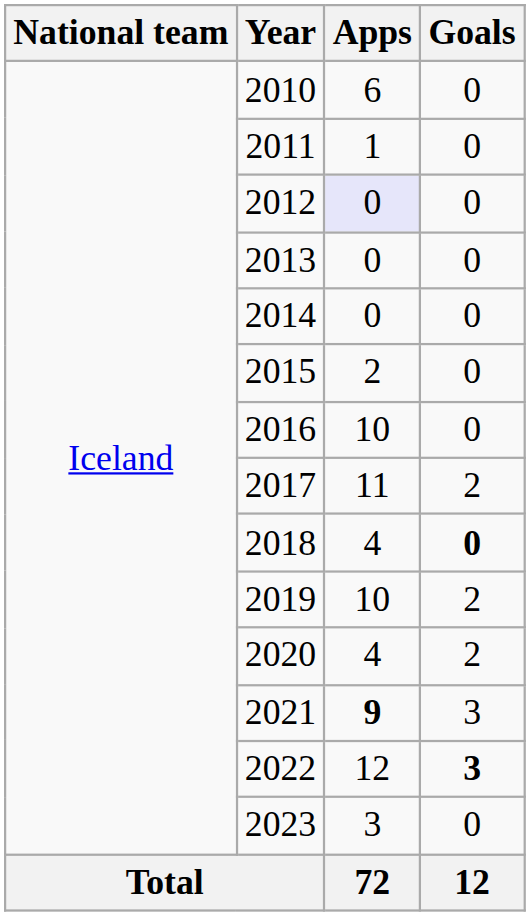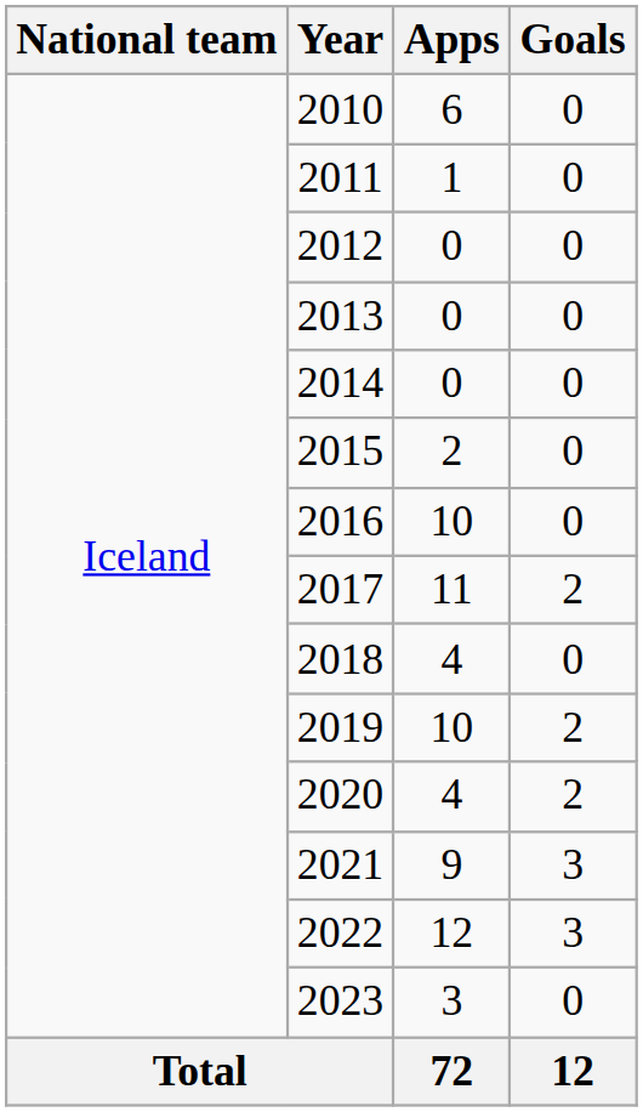2012 | Apps: lavender background -> no background
2018 | Goals: bold -> normal
2021 | Apps: bold -> normal
2022 | Goals: bold -> normal
